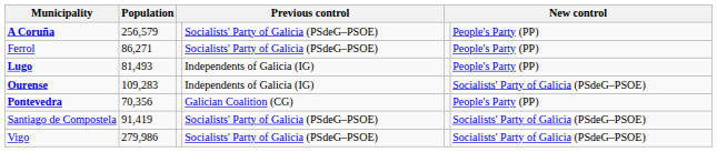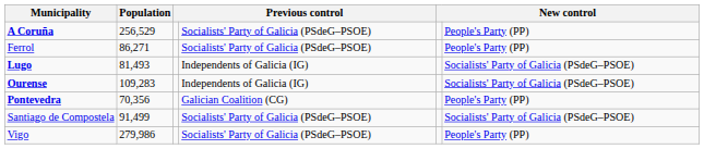A Coruña | Population: 256,579 -> 256,529
Lugo | column 6: People's Party (PP) -> Socialists' Party of Galicia (PSdeG–PSOE)
Santiago de Compostela | Population: 91,419 -> 91,499
Vigo | column 6: Socialists' Party of Galicia (PSdeG–PSOE) -> People's Party (PP)
